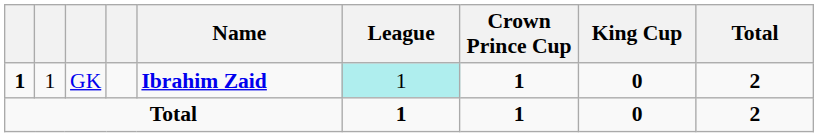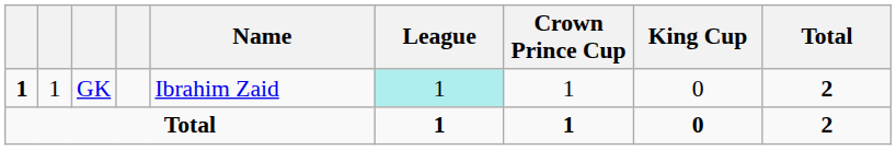row 2 | Name: bold -> normal
row 2 | Crown Prince Cup: bold -> normal
row 2 | King Cup: bold -> normal
